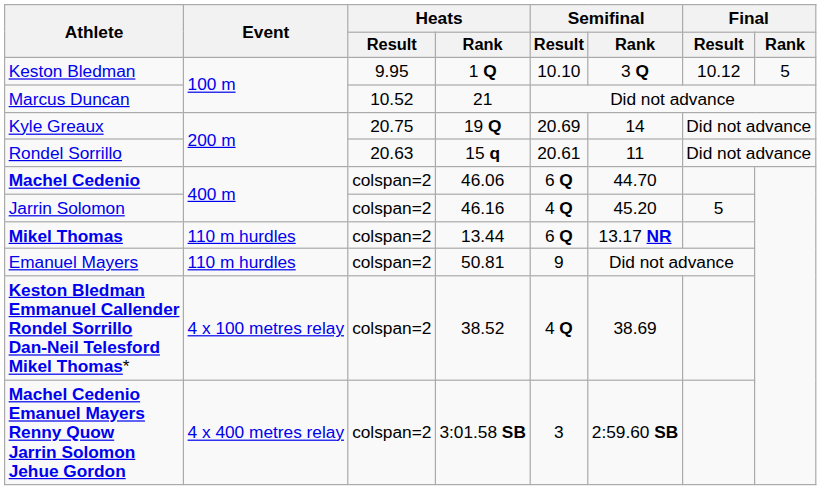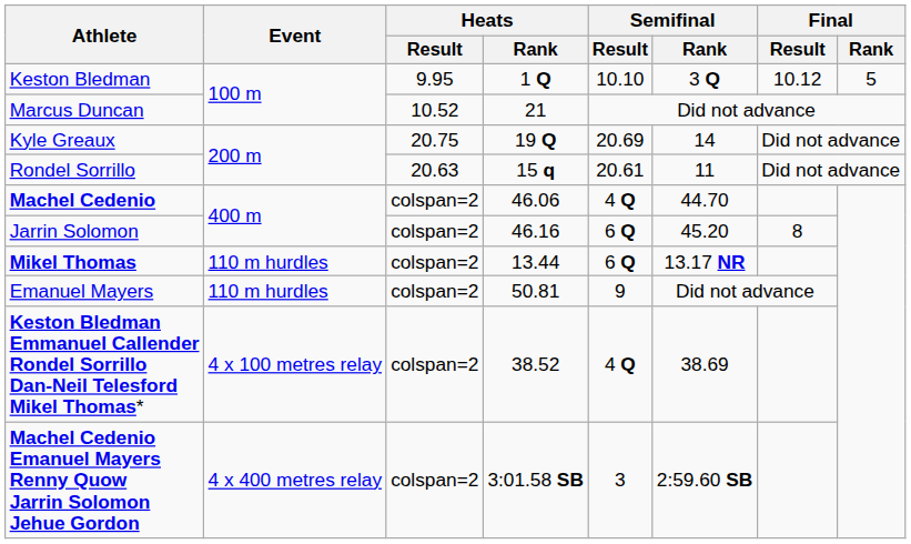Machel Cedenio | Semifinal / Result: 6 Q -> 4 Q
Jarrin Solomon | Semifinal / Result: 4 Q -> 6 Q
Jarrin Solomon | Final / Result: 5 -> 8
